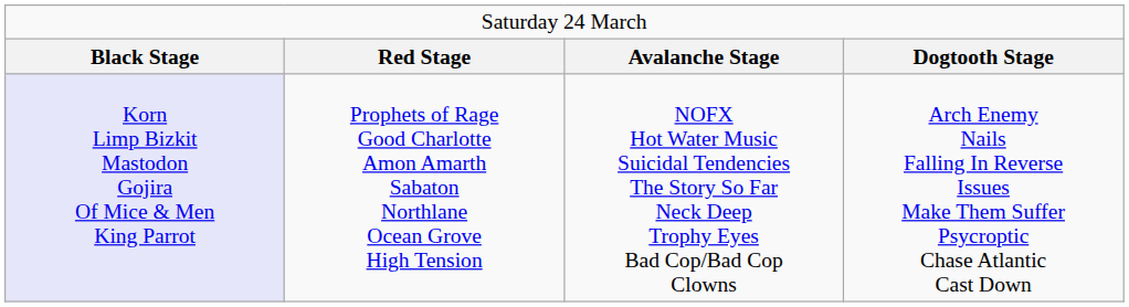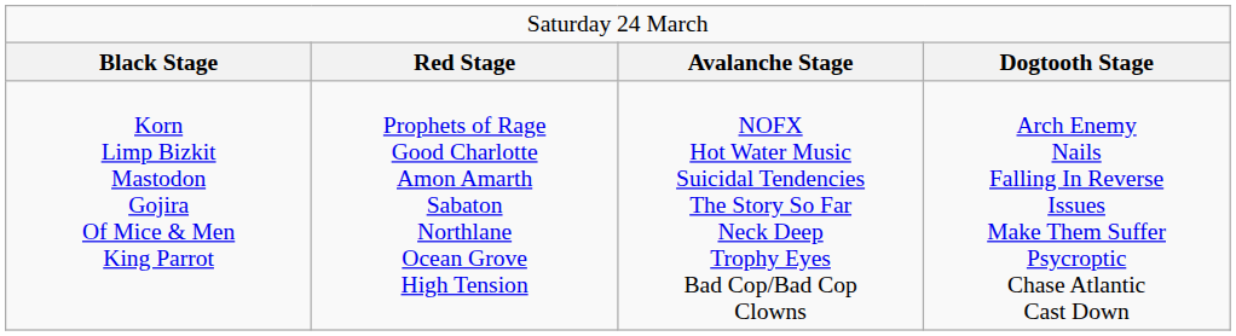Korn Limp Bizkit Mastodon Gojira Of Mice & Men King Parrot | column 1: lavender background -> no background
